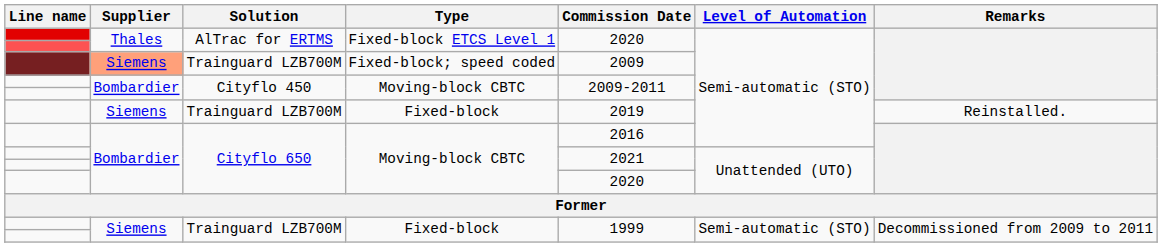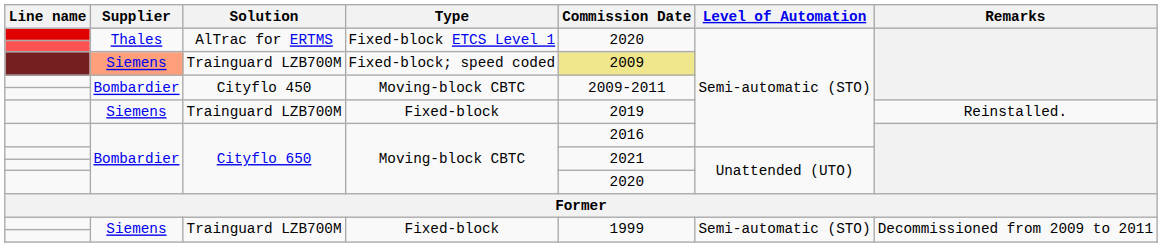Trainguard LZB700M / Fixed-block; speed coded | Commission Date: no background -> khaki background
